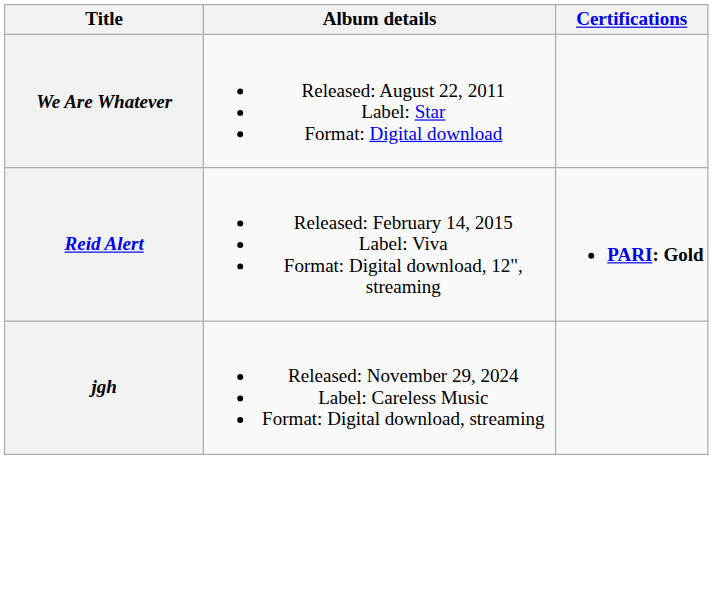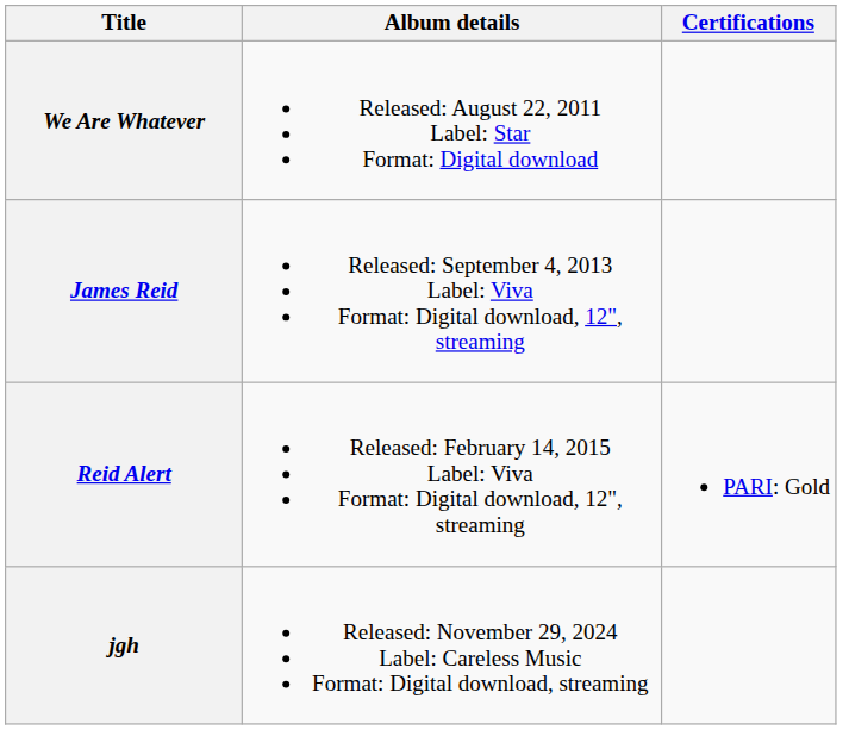+ row: James Reid | Released: September 4, 2013 Label: Viva Format: Digital download, 12", streaming
Reid Alert | Certifications: bold -> normal
